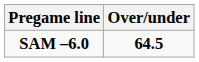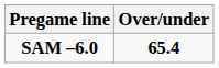SAM –6.0 | Over/under: 64.5 -> 65.4
